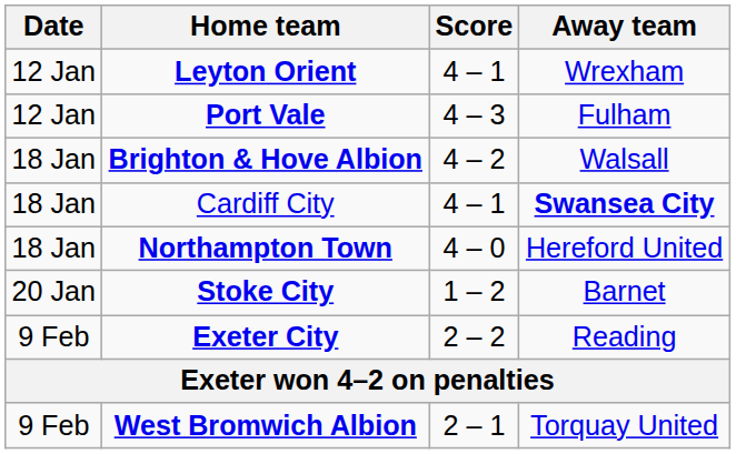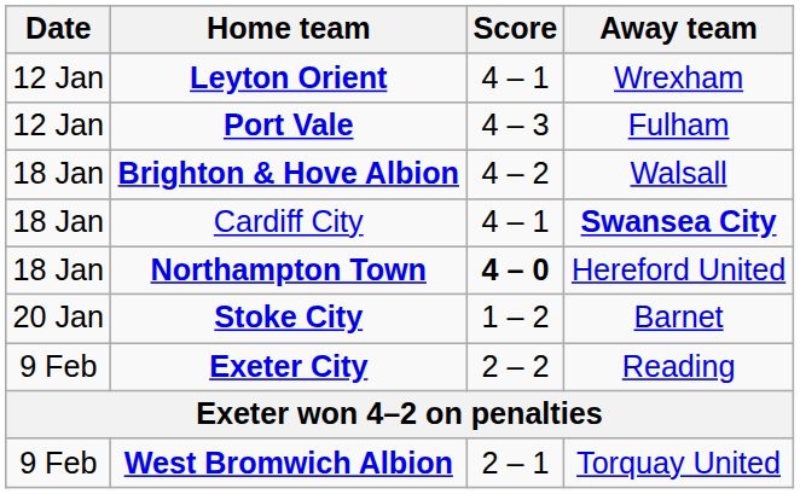Northampton Town | Score: normal -> bold
